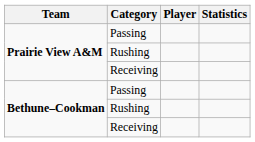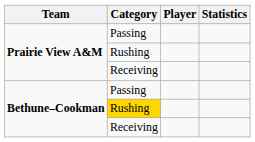Bethune–Cookman / Rushing | Category: no background -> gold background
